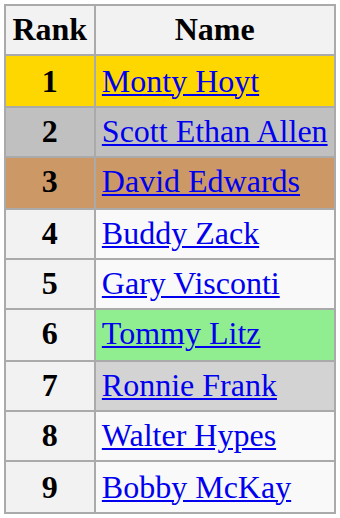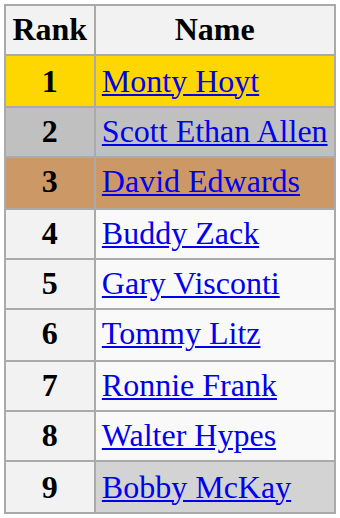Tommy Litz | Name: lightgreen background -> no background
Ronnie Frank | Name: lightgrey background -> no background
Bobby McKay | Name: no background -> lightgrey background
